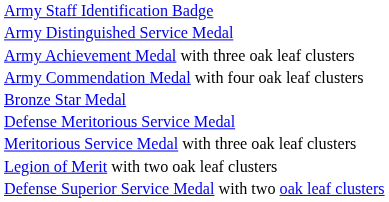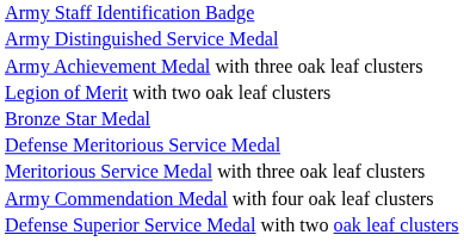row 4 | column 1: Army Commendation Medal with four oak leaf clusters -> Legion of Merit with two oak leaf clusters
row 8 | column 1: Legion of Merit with two oak leaf clusters -> Army Commendation Medal with four oak leaf clusters
